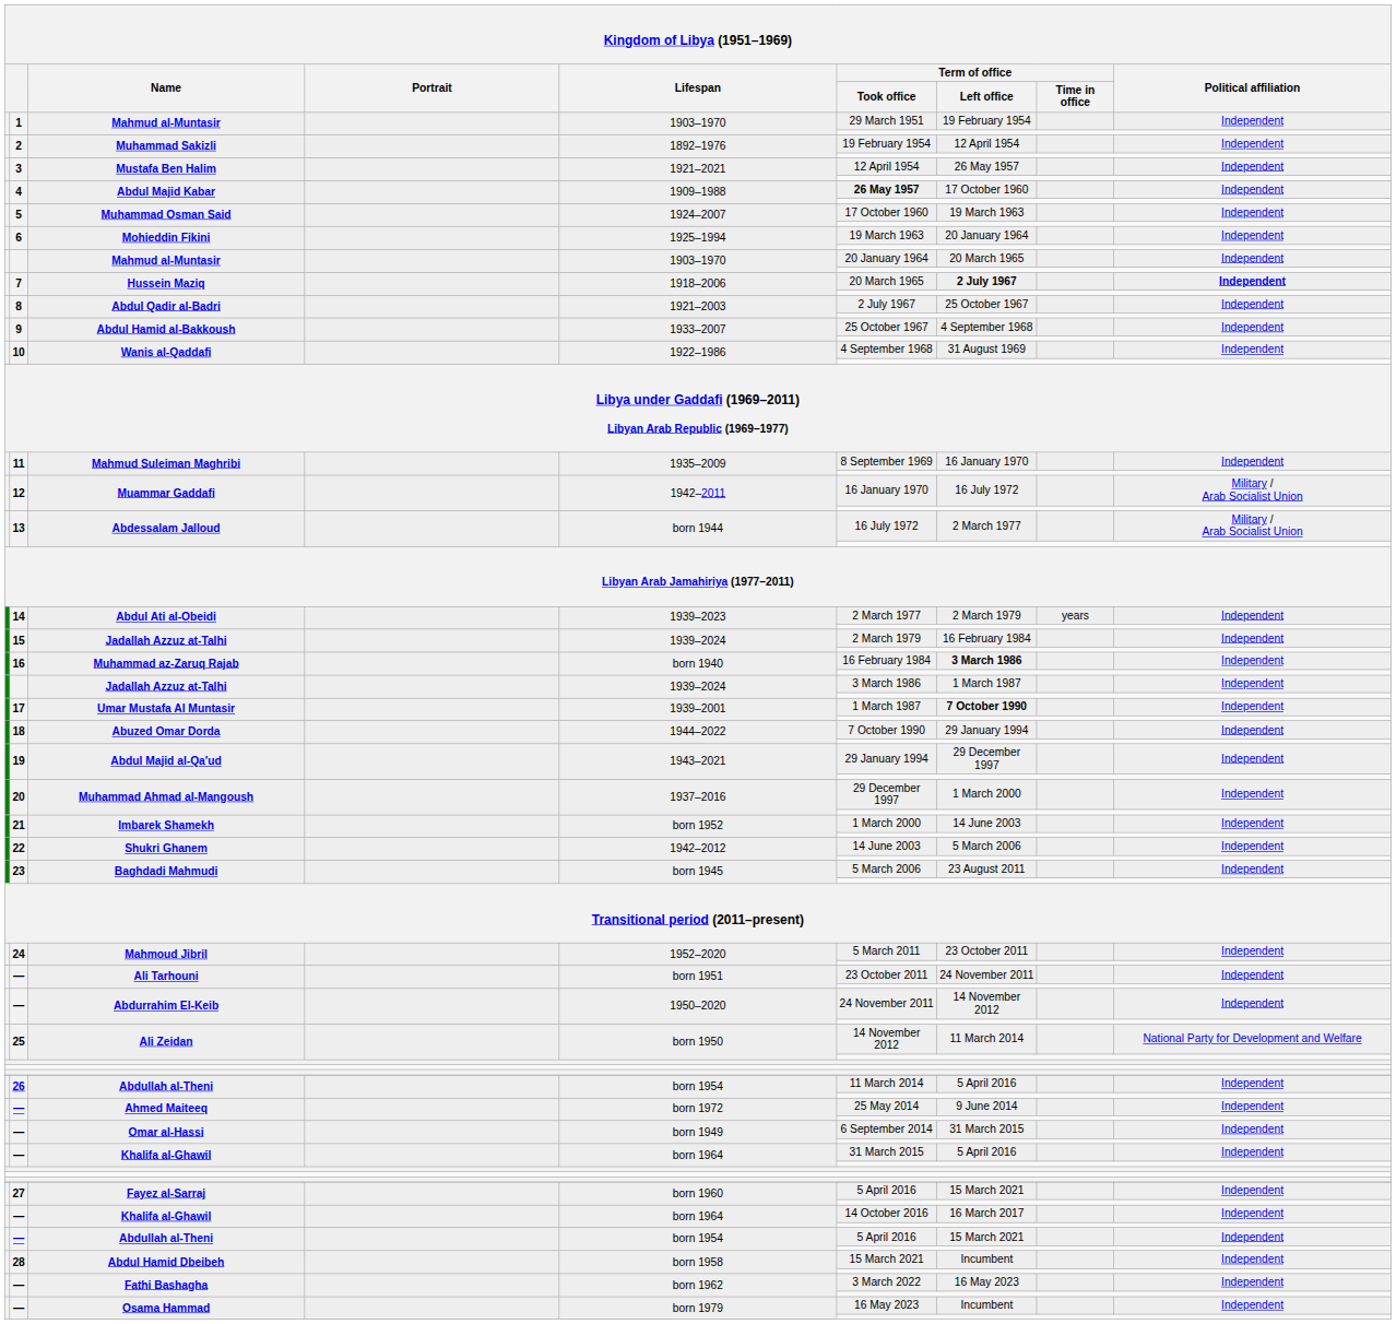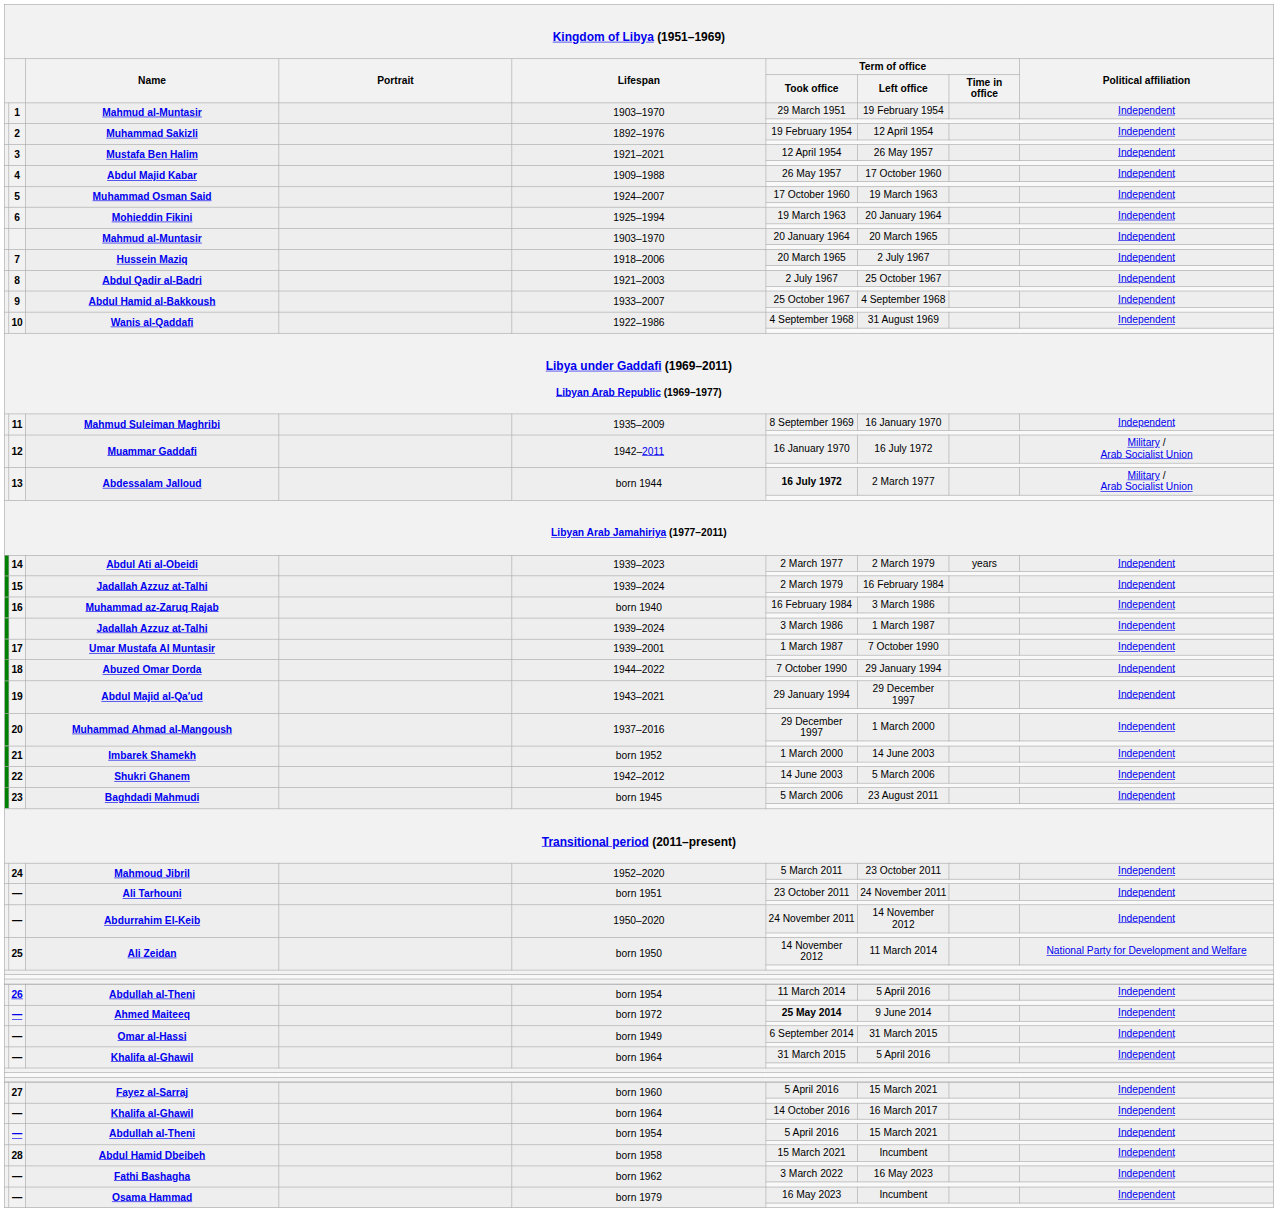row 10 | Term of office / Took office: bold -> normal
row 18 | Term of office / Left office: bold -> normal
row 18 | Political affiliation: bold -> normal
row 31 | Term of office / Took office: normal -> bold
row 38 | Term of office / Left office: bold -> normal
row 42 | Term of office / Left office: bold -> normal
row 70 | Term of office / Took office: normal -> bold
